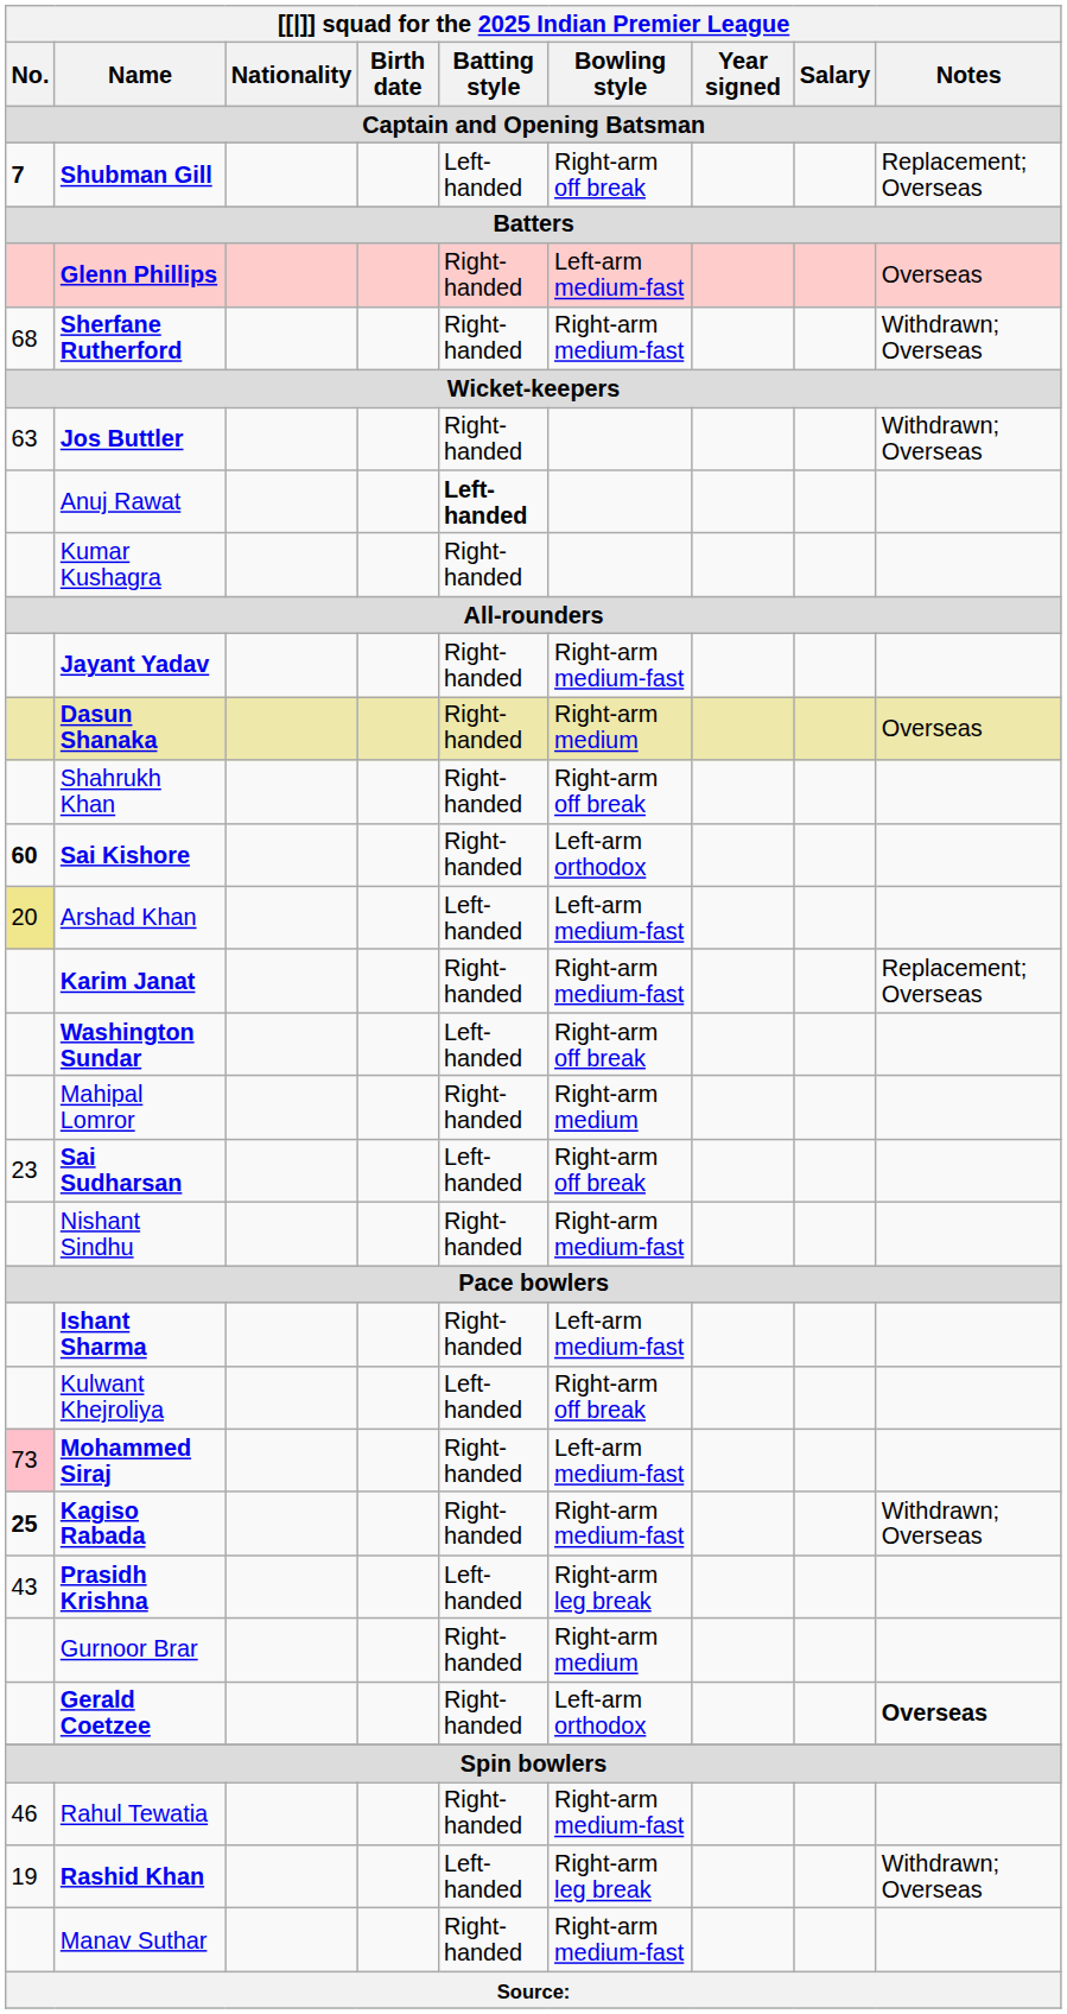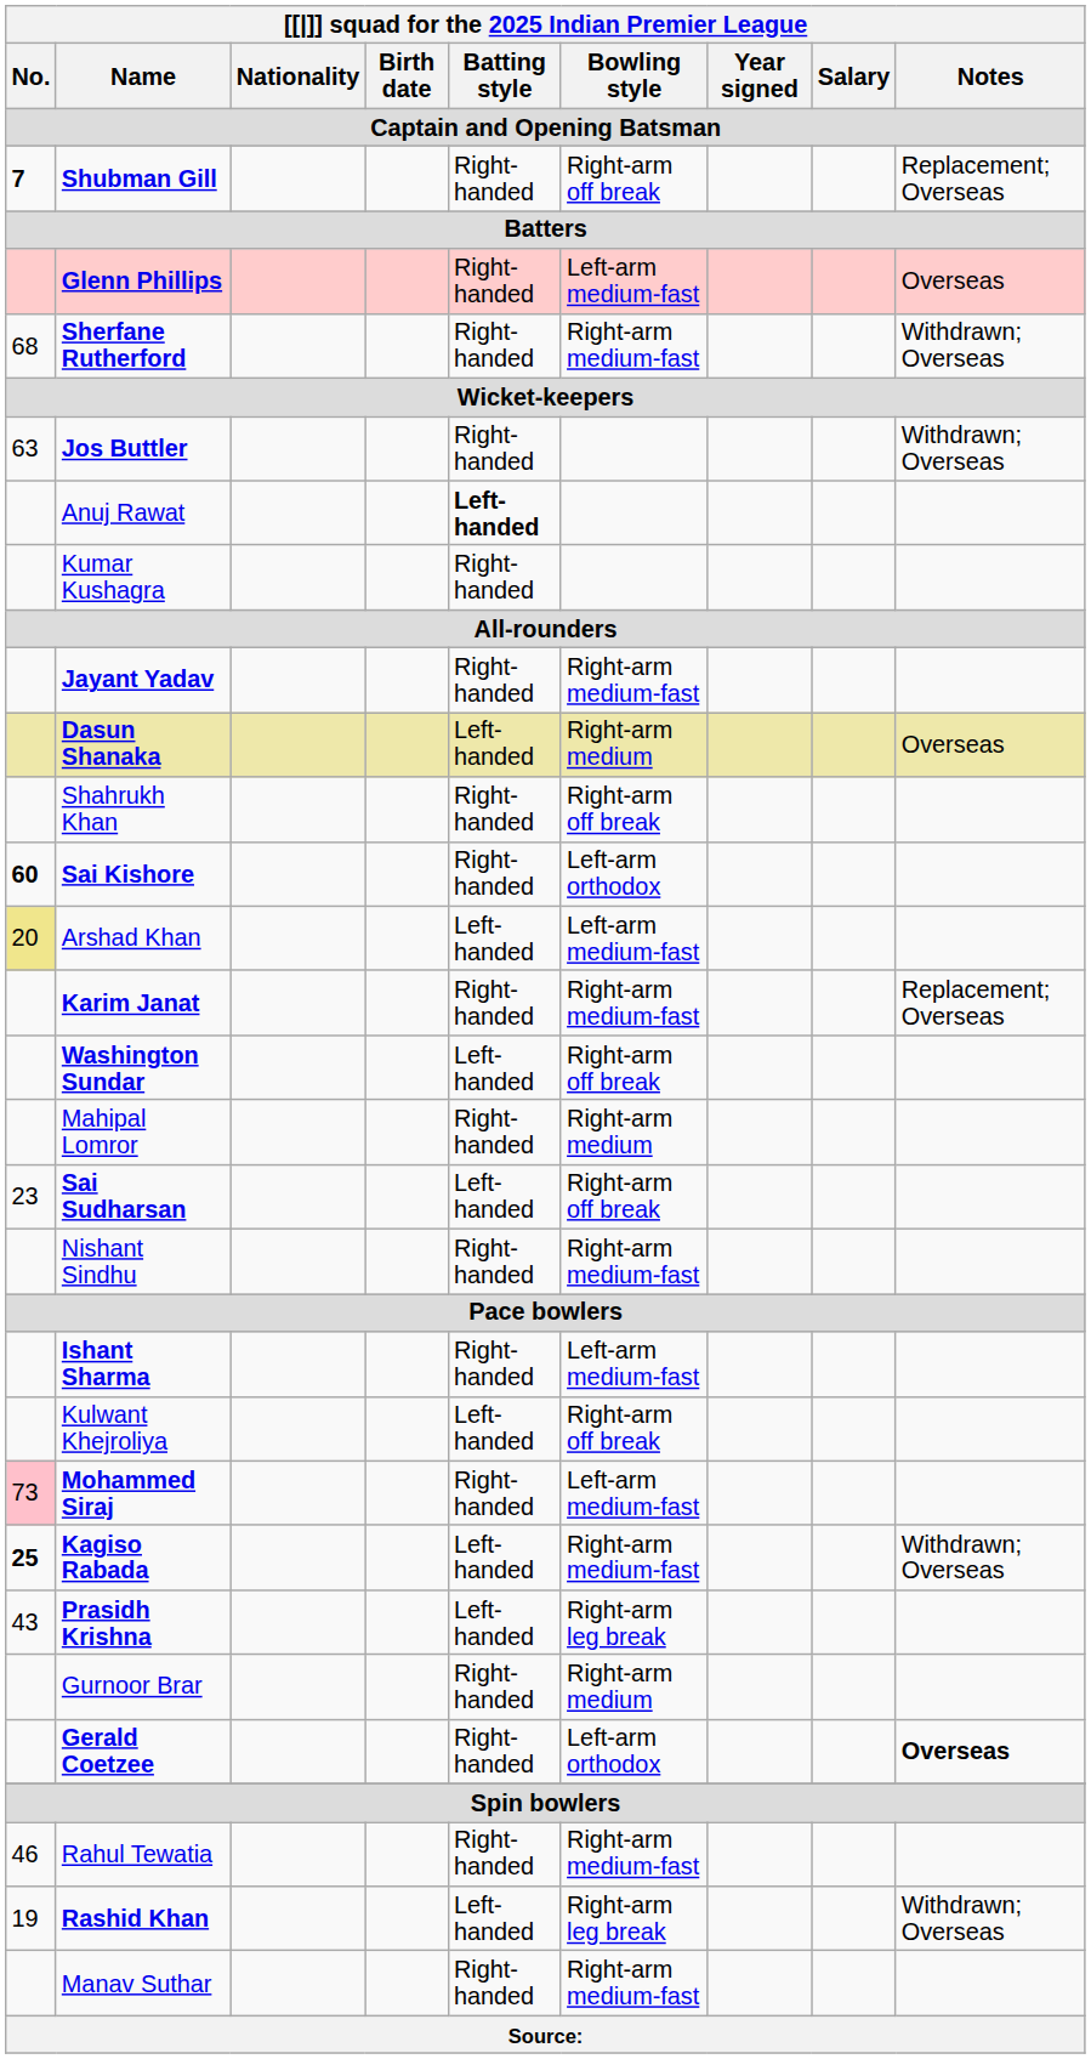Shubman Gill | Batting style: Left-handed -> Right-handed
Dasun Shanaka | Batting style: Right-handed -> Left-handed
Kagiso Rabada | Batting style: Right-handed -> Left-handed
